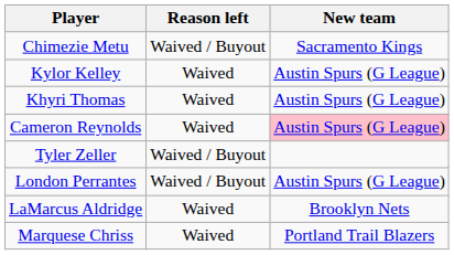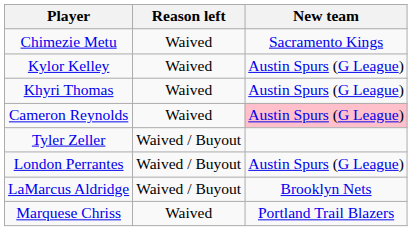Chimezie Metu | Reason left: Waived / Buyout -> Waived
LaMarcus Aldridge | Reason left: Waived -> Waived / Buyout
